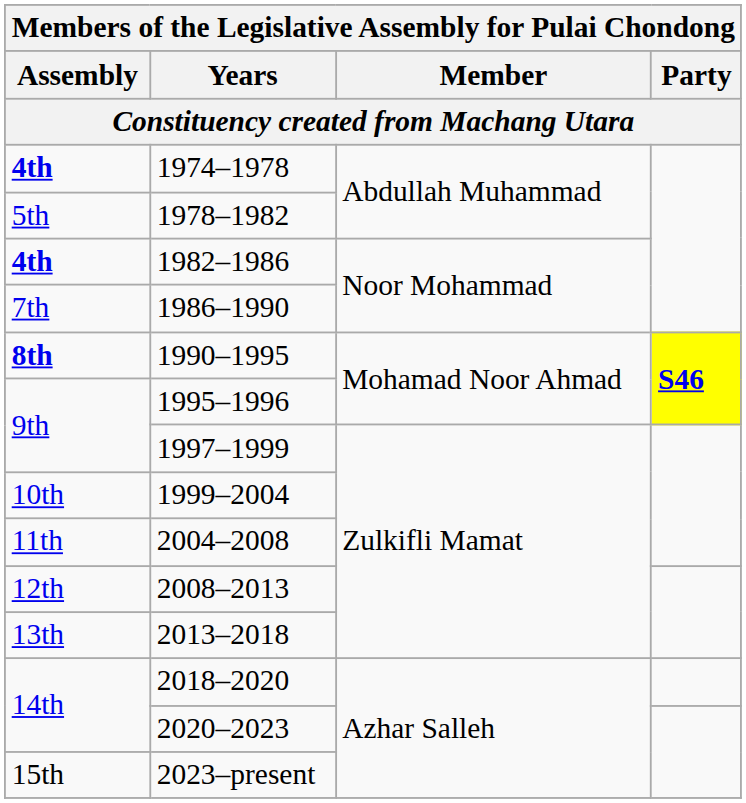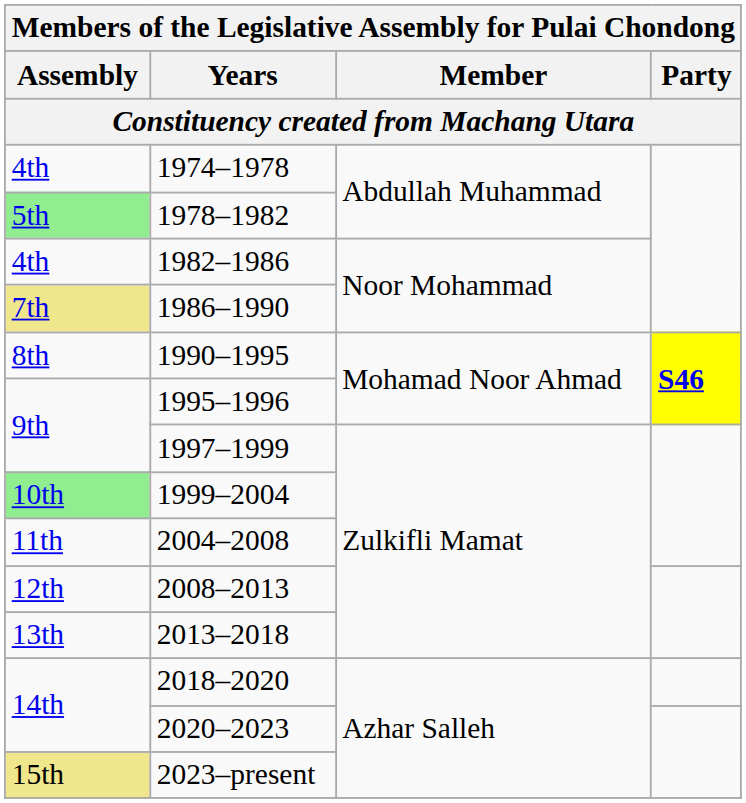1974–1978 | Assembly: bold -> normal
1978–1982 | Assembly: no background -> lightgreen background
1982–1986 | Assembly: bold -> normal
1986–1990 | Assembly: no background -> khaki background
1990–1995 | Assembly: bold -> normal
1999–2004 | Assembly: no background -> lightgreen background
2023–present | Assembly: no background -> khaki background
